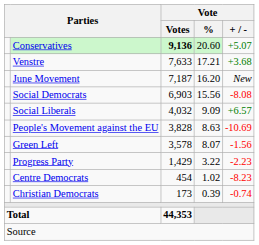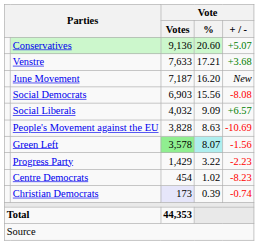Conservatives | Vote / Votes: bold -> normal
Green Left | Vote / Votes: no background -> lightgreen background
Green Left | Vote / %: no background -> paleturquoise background
Christian Democrats | Vote / Votes: no background -> lavender background
